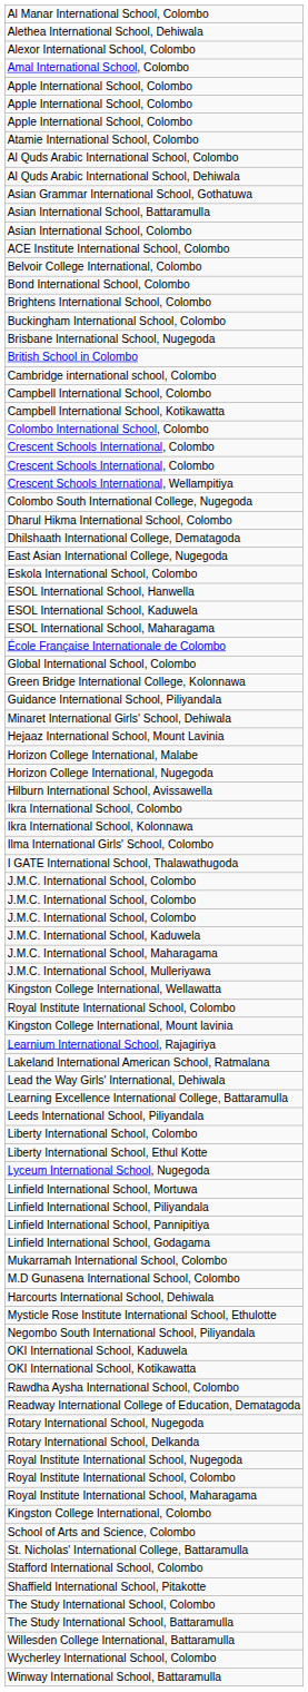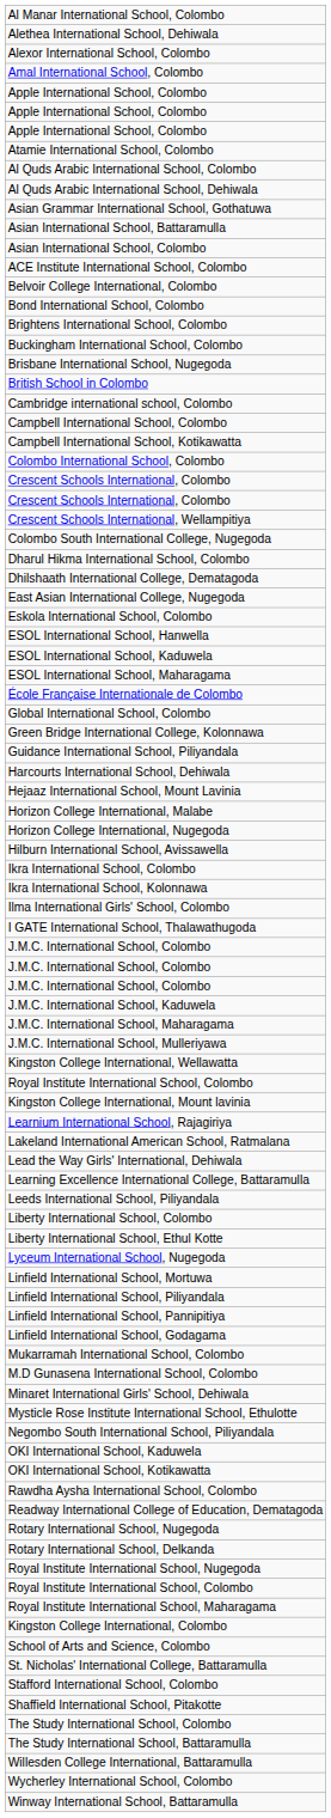row 40 | column 1: Minaret International Girls' School, Dehiwala -> Harcourts International School, Dehiwala
row 72 | column 1: Harcourts International School, Dehiwala -> Minaret International Girls' School, Dehiwala
